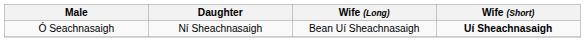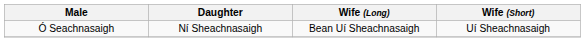Ó Seachnasaigh | Wife (Short): bold -> normal
